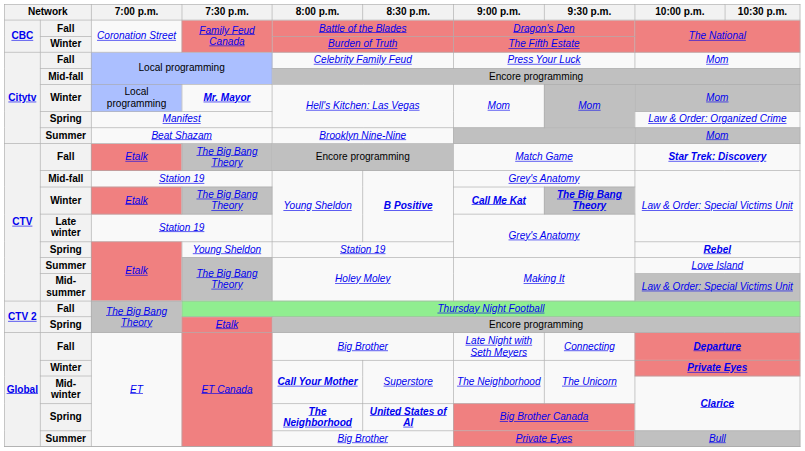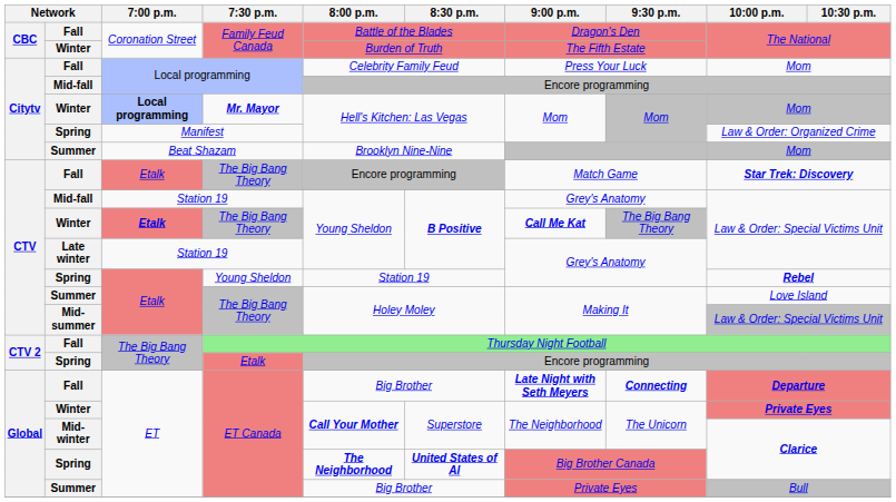Mr. Mayor | 7:00 p.m.: normal -> bold
Winter / The Big Bang Theory | 7:00 p.m.: normal -> bold
Winter / The Big Bang Theory | 9:30 p.m.: bold -> normal
Fall / ET Canada | 9:00 p.m.: normal -> bold
Fall / ET Canada | 9:30 p.m.: normal -> bold
